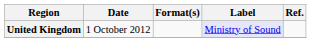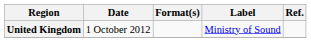United Kingdom | Label: lavender background -> no background
